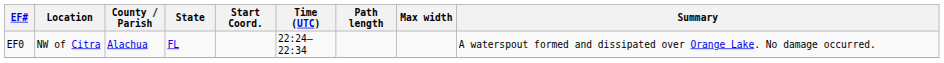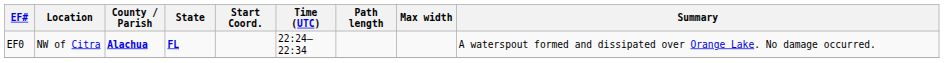EF0 | County / Parish: normal -> bold
EF0 | State: normal -> bold
